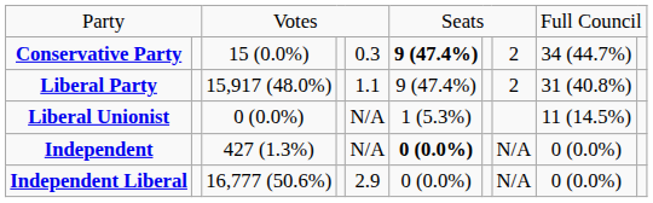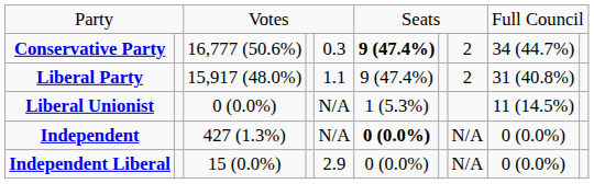Conservative Party | column 3: 15 (0.0%) -> 16,777 (50.6%)
Independent Liberal | column 3: 16,777 (50.6%) -> 15 (0.0%)
